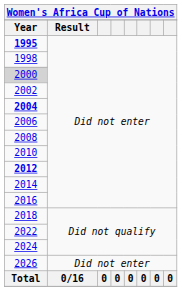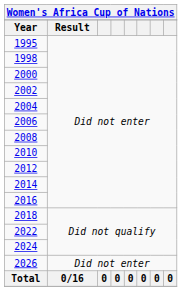1995 | Women's Africa Cup of Nations / Year: bold -> normal
2000 | Women's Africa Cup of Nations / Year: lightgrey background -> no background
2004 | Women's Africa Cup of Nations / Year: bold -> normal
2012 | Women's Africa Cup of Nations / Year: bold -> normal
